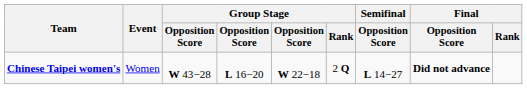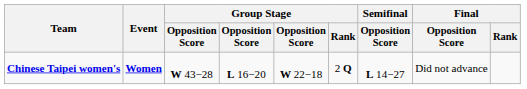Chinese Taipei women's | Event: normal -> bold
Chinese Taipei women's | Final / Opposition Score: bold -> normal
